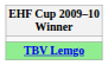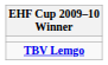row 3 | column 1: lightgreen background -> no background
